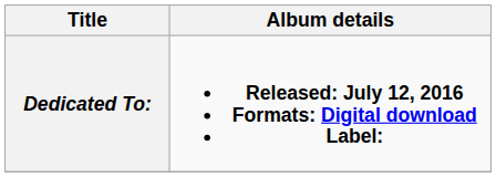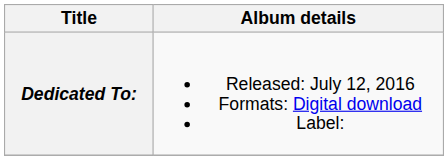Dedicated To: | Album details: bold -> normal
